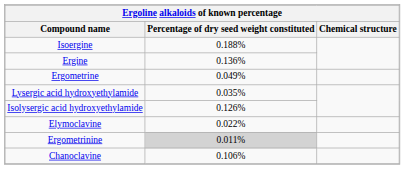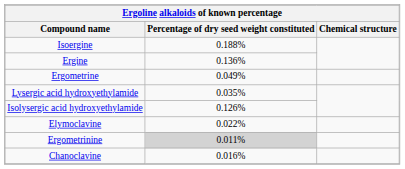Chanoclavine | Percentage of dry seed weight constituted: 0.106% -> 0.016%
